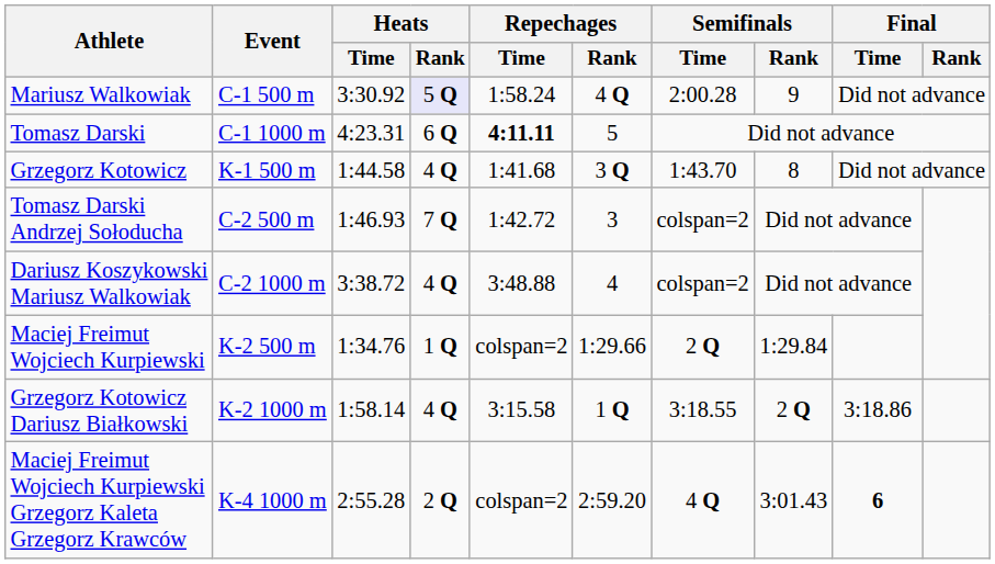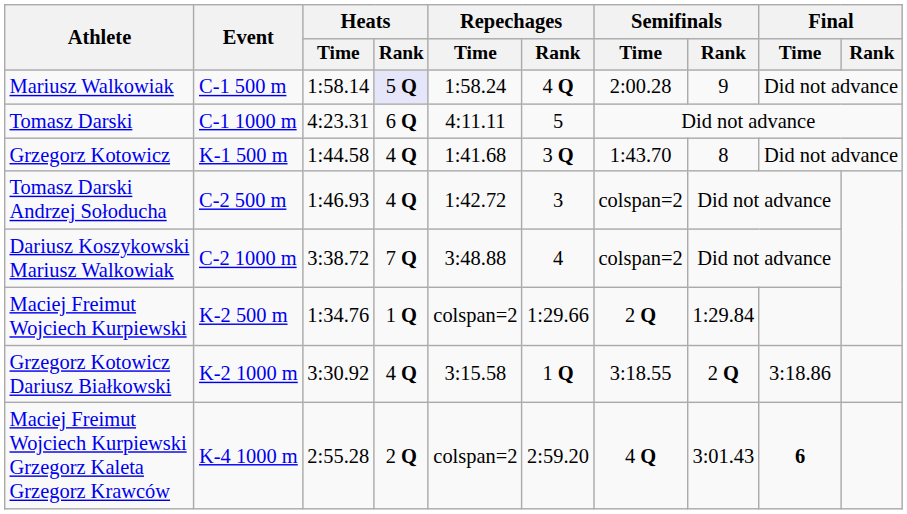Mariusz Walkowiak | Heats / Time: 3:30.92 -> 1:58.14
Tomasz Darski | Repechages / Time: bold -> normal
Tomasz Darski Andrzej Sołoducha | Heats / Rank: 7 Q -> 4 Q
Dariusz Koszykowski Mariusz Walkowiak | Heats / Rank: 4 Q -> 7 Q
Grzegorz Kotowicz Dariusz Białkowski | Heats / Time: 1:58.14 -> 3:30.92
